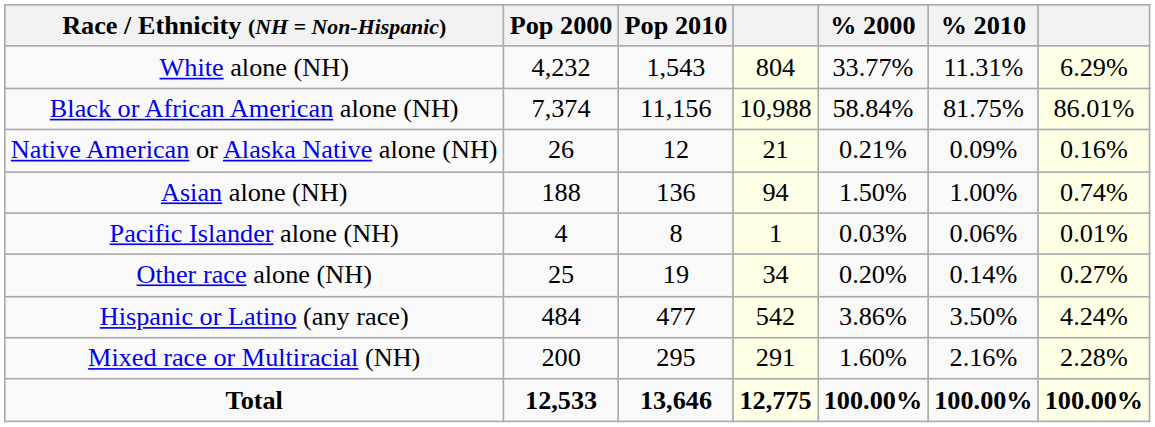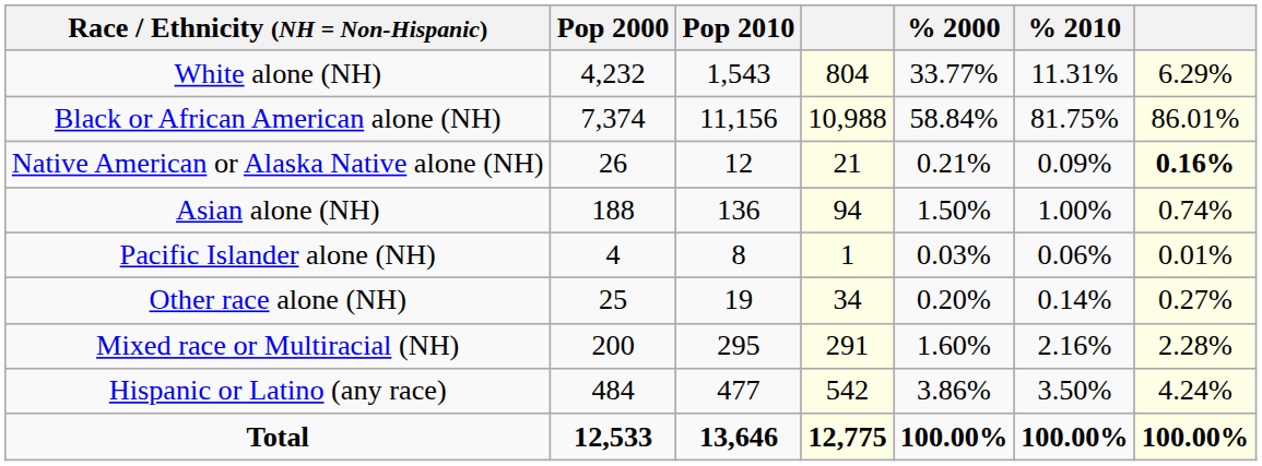Native American or Alaska Native alone (NH) | column 7: normal -> bold
rows swapped: Mixed race or Multiracial (NH) <-> Hispanic or Latino (any race)
